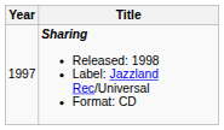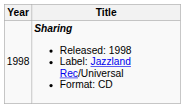row 2 | Year: 1997 -> 1998
